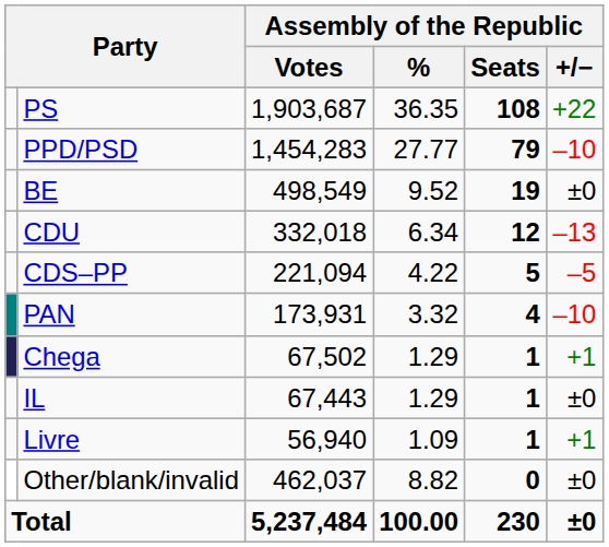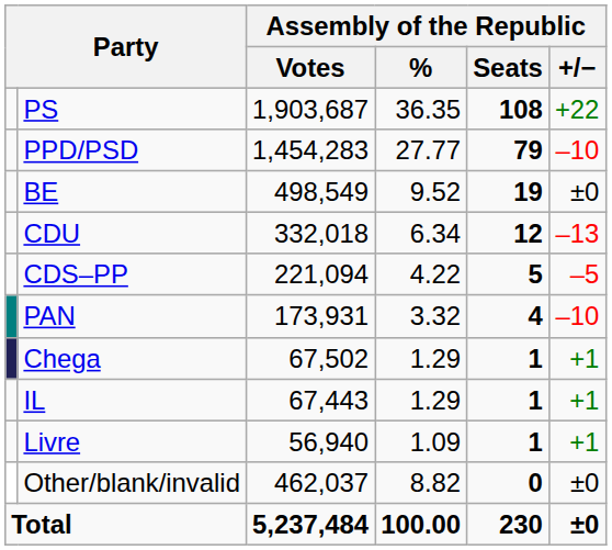IL | Assembly of the Republic / +/−: ±0 -> +1
